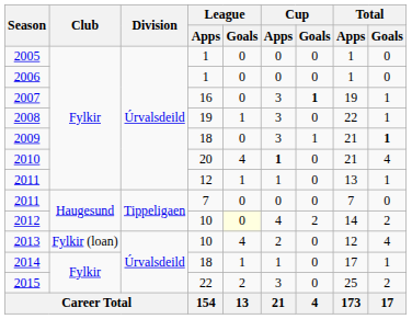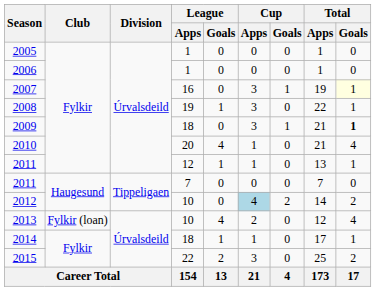2007 | Cup / Goals: bold -> normal
2007 | Total / Goals: no background -> lightyellow background
2010 | Cup / Apps: bold -> normal
2012 | League / Goals: lightyellow background -> no background
2012 | Cup / Apps: no background -> lightblue background
